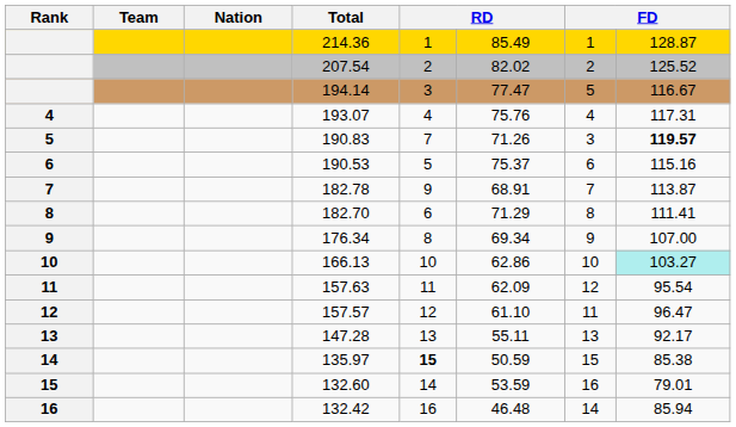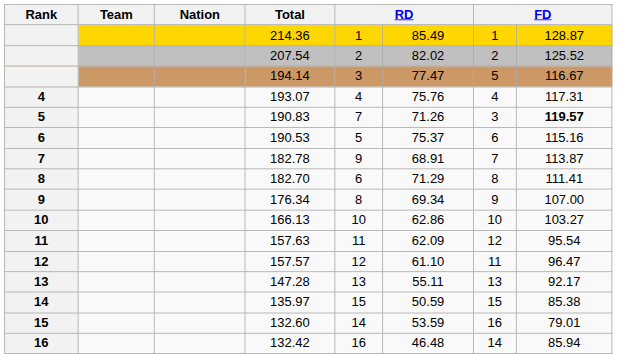166.13 | column 8: paleturquoise background -> no background
135.97 | column 5: bold -> normal
